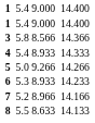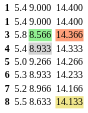3 | column 3: no background -> lightgreen background
3 | column 4: no background -> lightsalmon background
4 | column 3: no background -> lightgrey background
8 | column 4: no background -> khaki background
